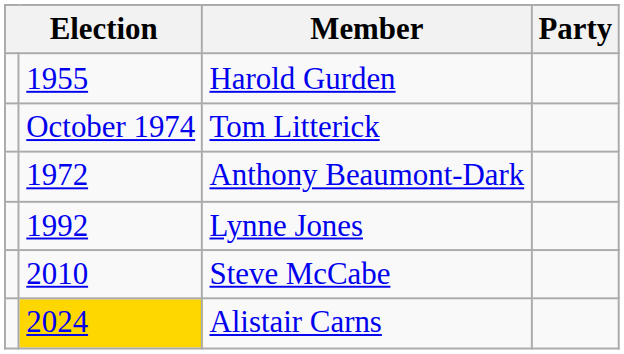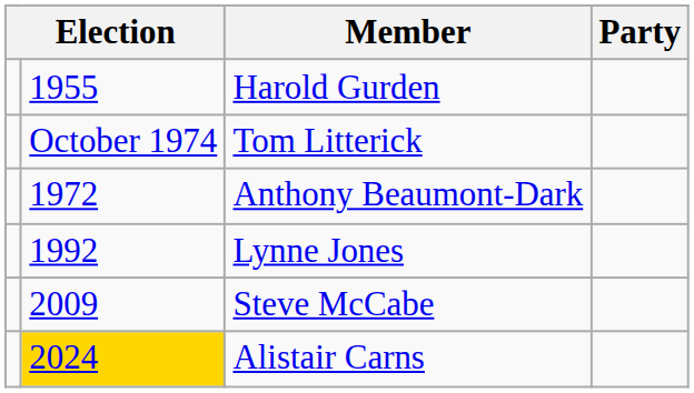Steve McCabe | column 2: 2010 -> 2009
